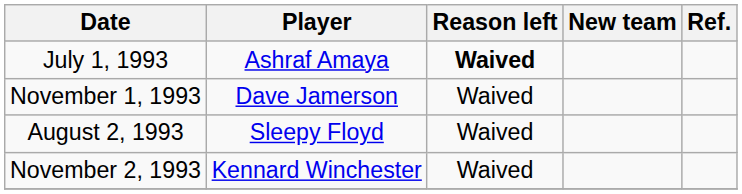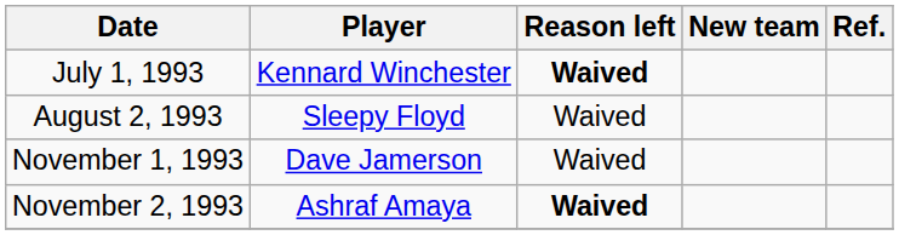July 1, 1993 | Player: Ashraf Amaya -> Kennard Winchester
rows swapped: August 2, 1993 <-> November 1, 1993
November 2, 1993 | Player: Kennard Winchester -> Ashraf Amaya
November 2, 1993 | Reason left: normal -> bold
